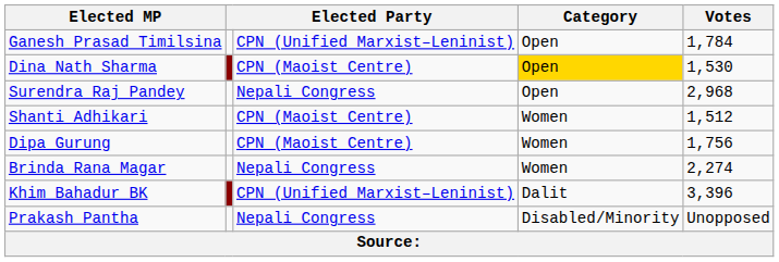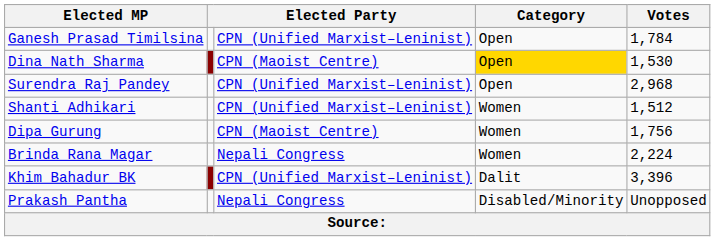Surendra Raj Pandey | column 3: Nepali Congress -> CPN (Unified Marxist–Leninist)
Shanti Adhikari | column 3: CPN (Maoist Centre) -> CPN (Unified Marxist–Leninist)
Brinda Rana Magar | Votes: 2,274 -> 2,224
